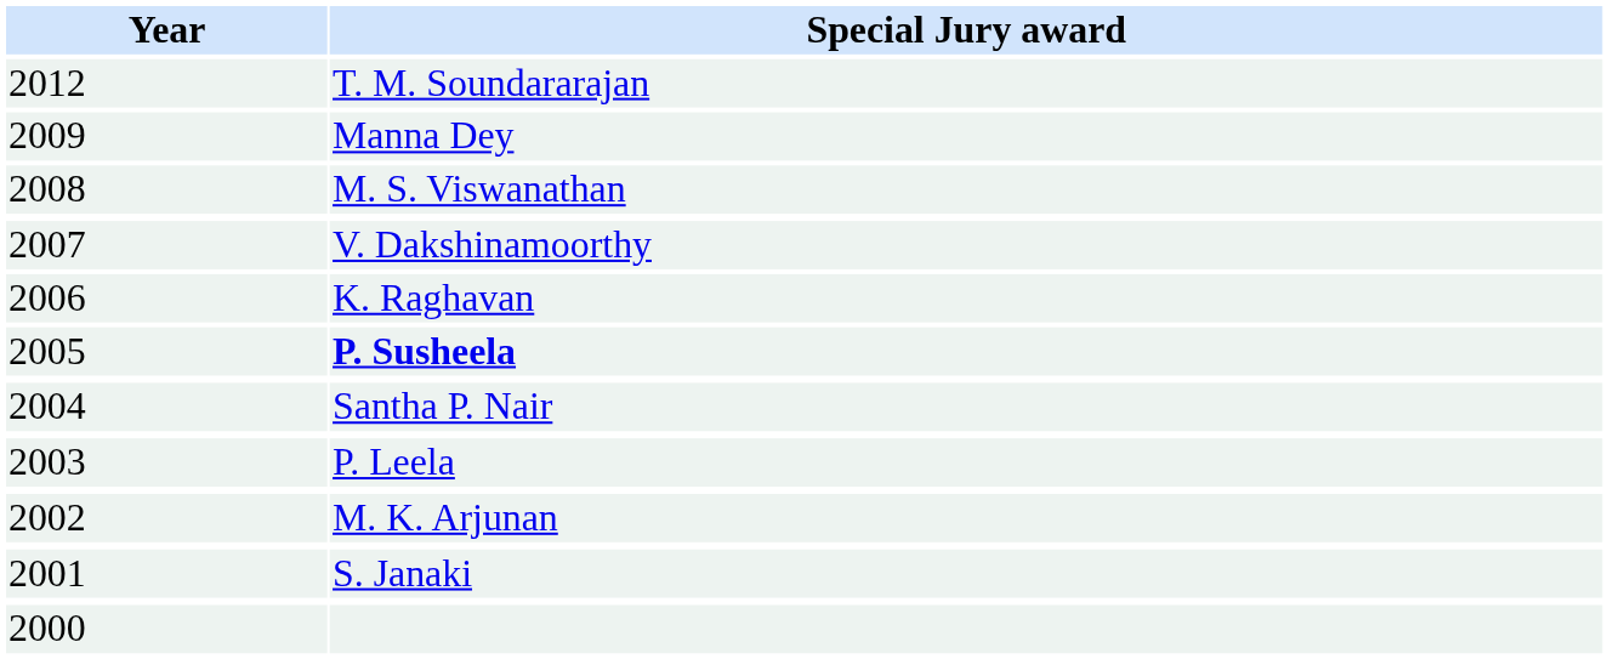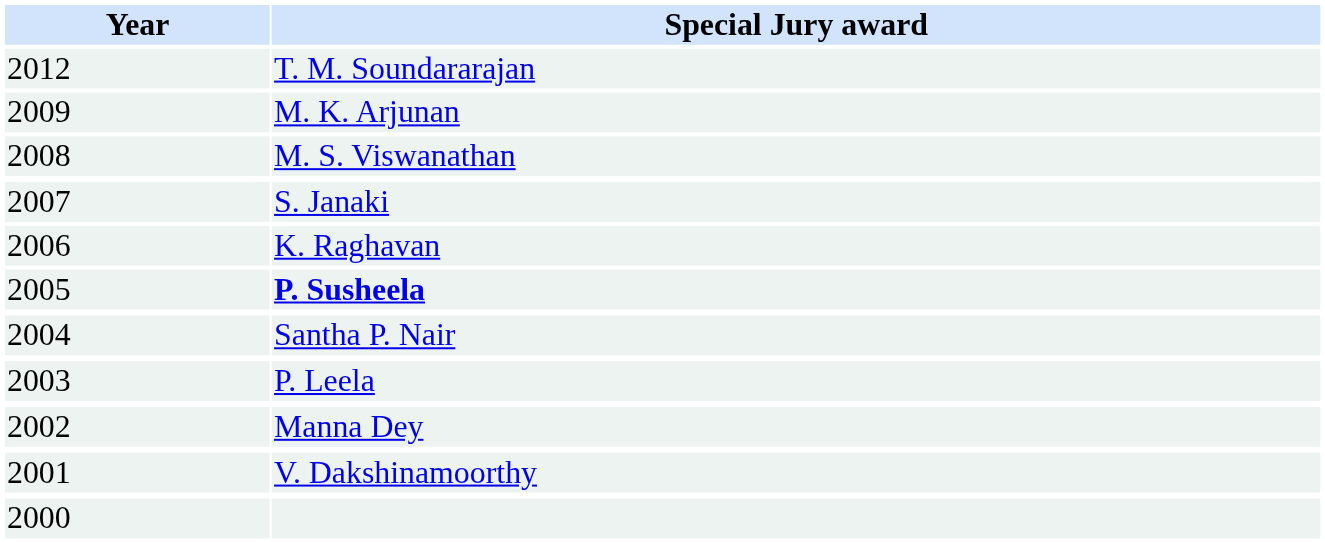row 3 | Special Jury award: Manna Dey -> M. K. Arjunan
row 5 | Special Jury award: V. Dakshinamoorthy -> S. Janaki
row 10 | Special Jury award: M. K. Arjunan -> Manna Dey
row 11 | Special Jury award: S. Janaki -> V. Dakshinamoorthy
